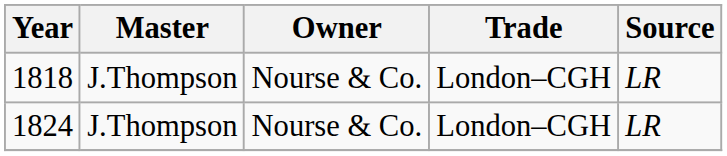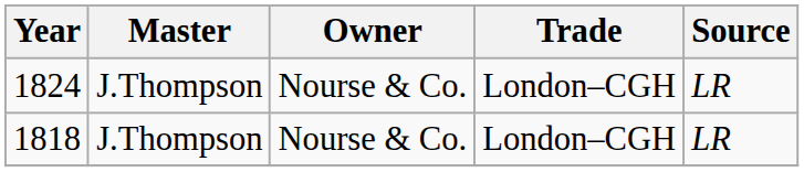rows swapped: 1818 <-> 1824
